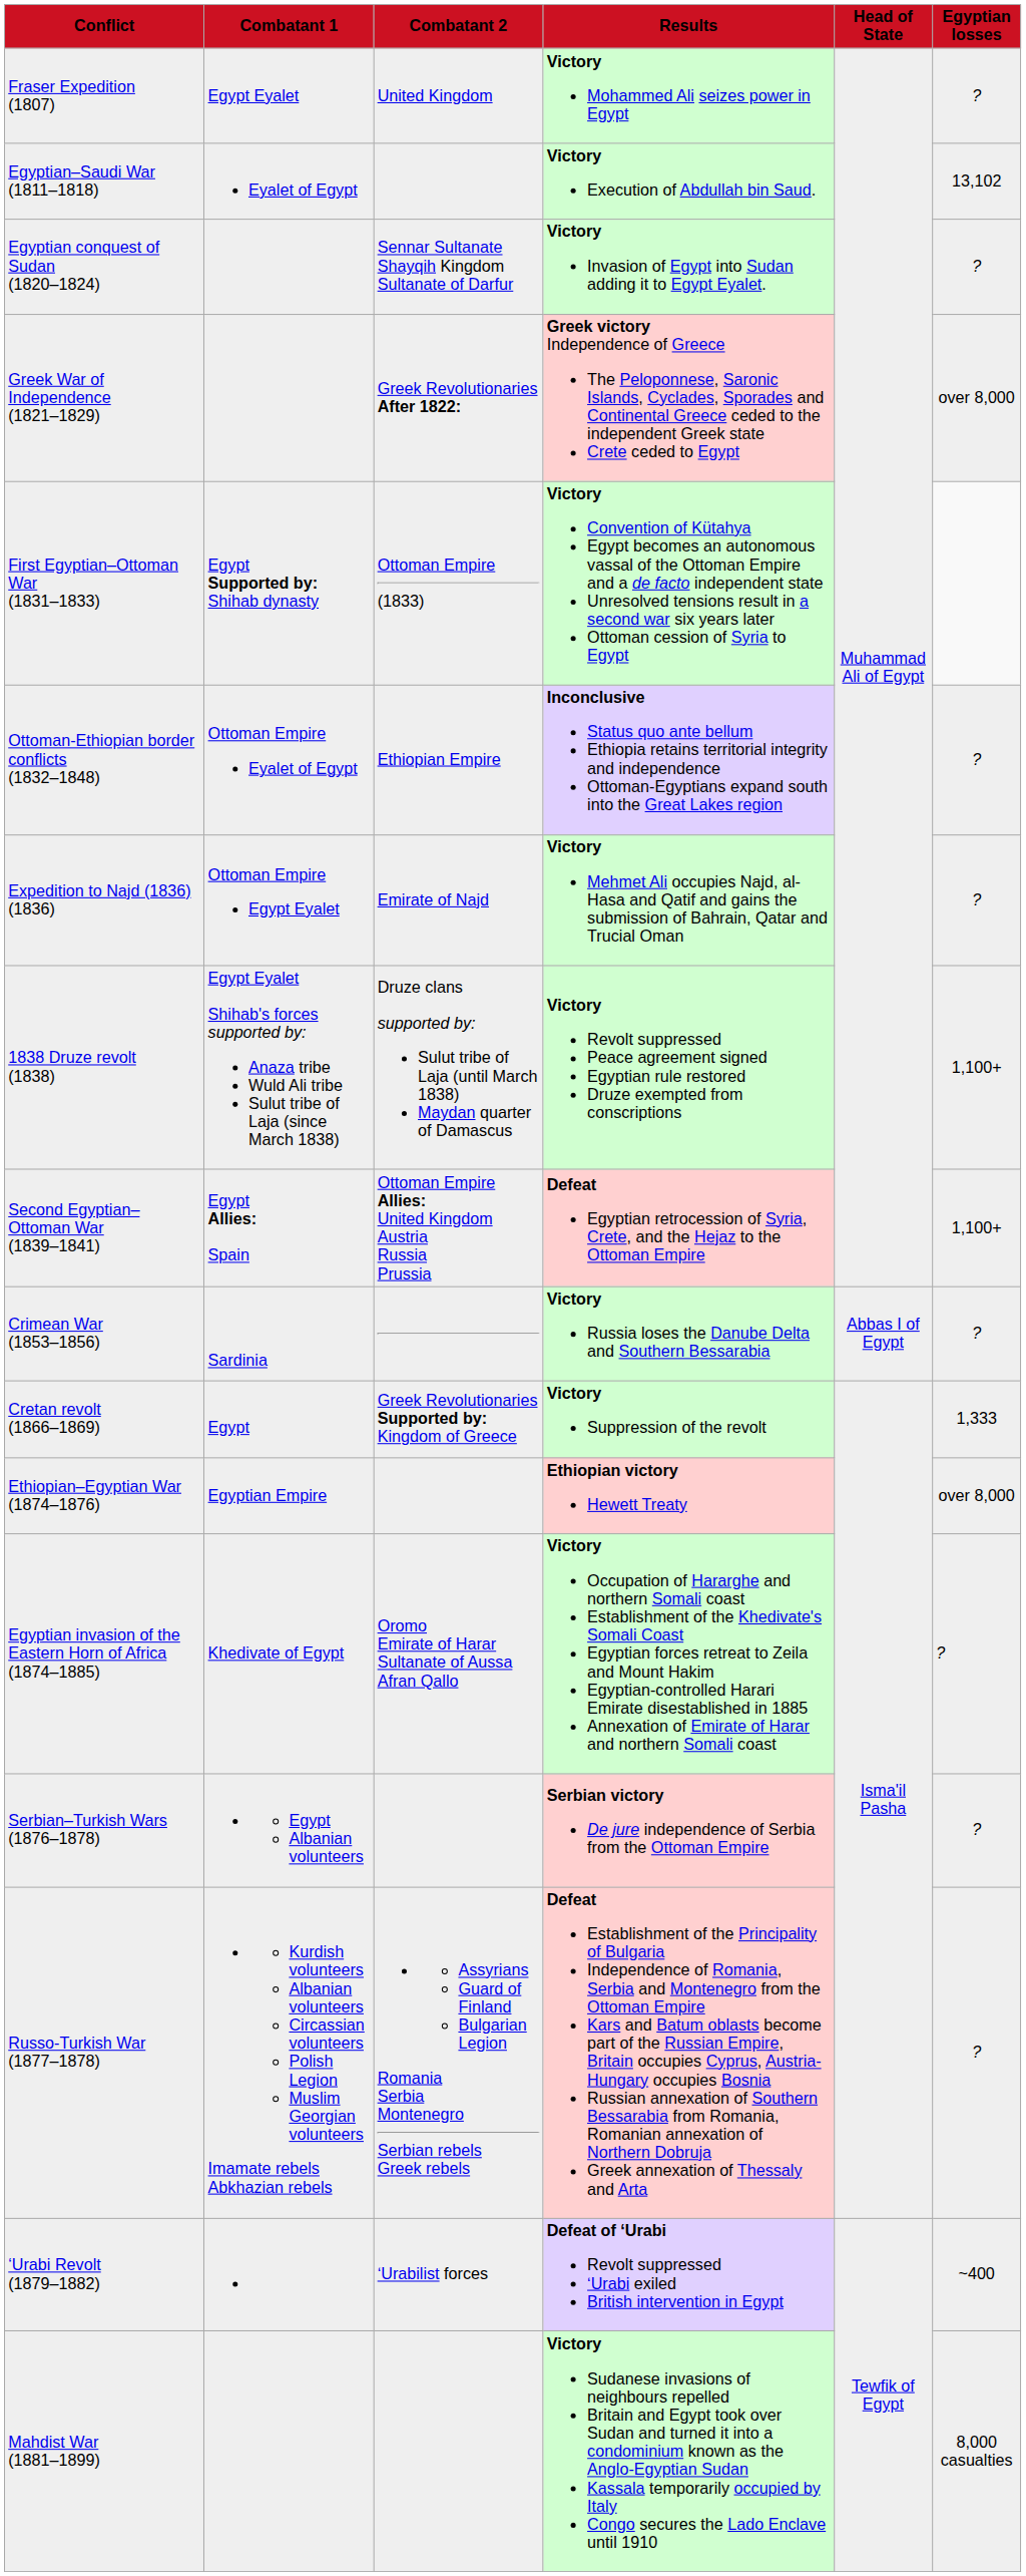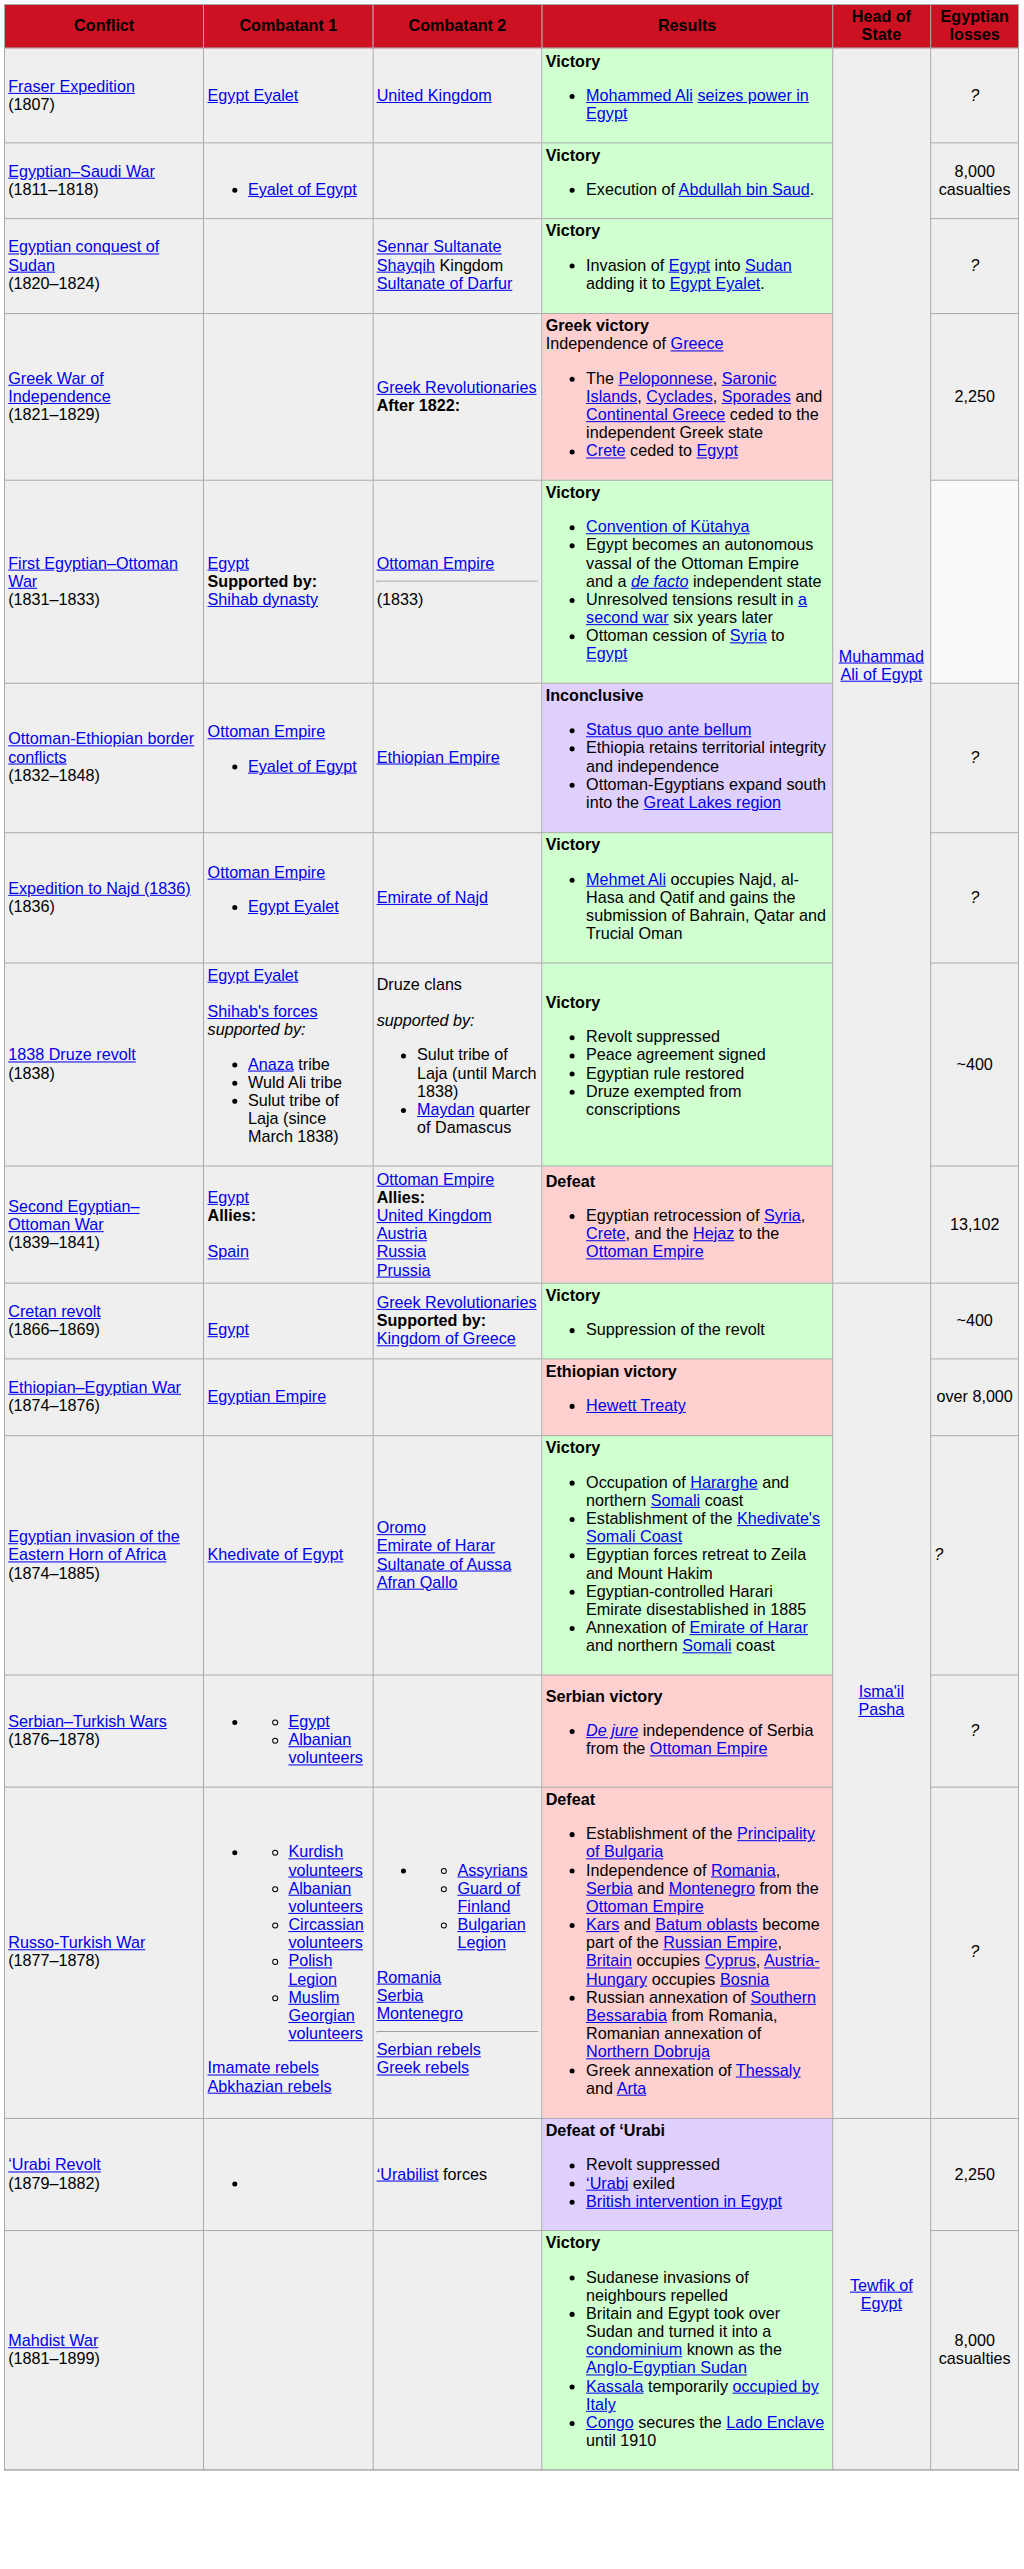Egyptian–Saudi War (1811–1818) | Egyptian losses: 13,102 -> 8,000 casualties
Greek War of Independence (1821–1829) | Egyptian losses: over 8,000 -> 2,250
1838 Druze revolt (1838) | Egyptian losses: 1,100+ -> ~400
Second Egyptian–Ottoman War (1839–1841) | Egyptian losses: 1,100+ -> 13,102
- row: Crimean War (1853–1856) | Sardinia | Victory Russia loses the Danube Delta and Southern Bessarabia | Abbas I of Egypt | ?
Cretan revolt (1866–1869) | Egyptian losses: 1,333 -> ~400
‘Urabi Revolt (1879–1882) | Egyptian losses: ~400 -> 2,250
